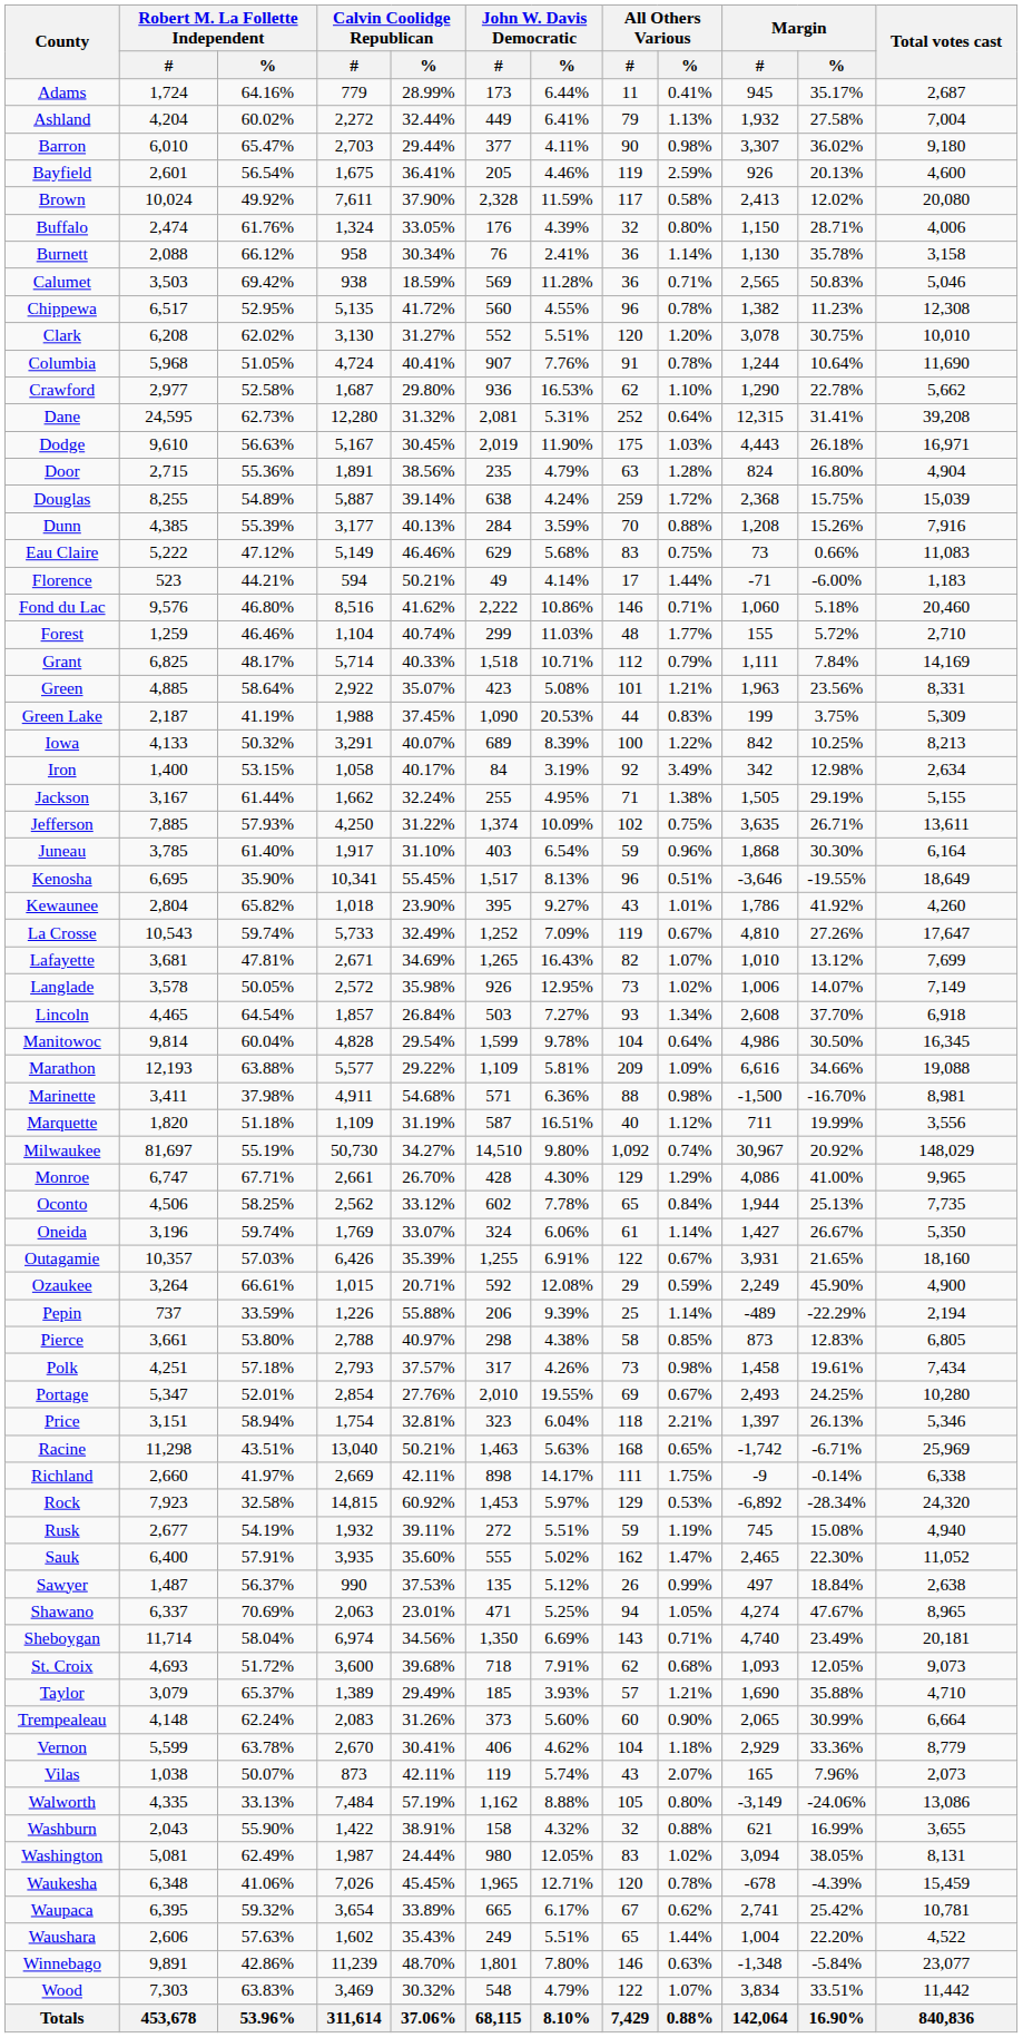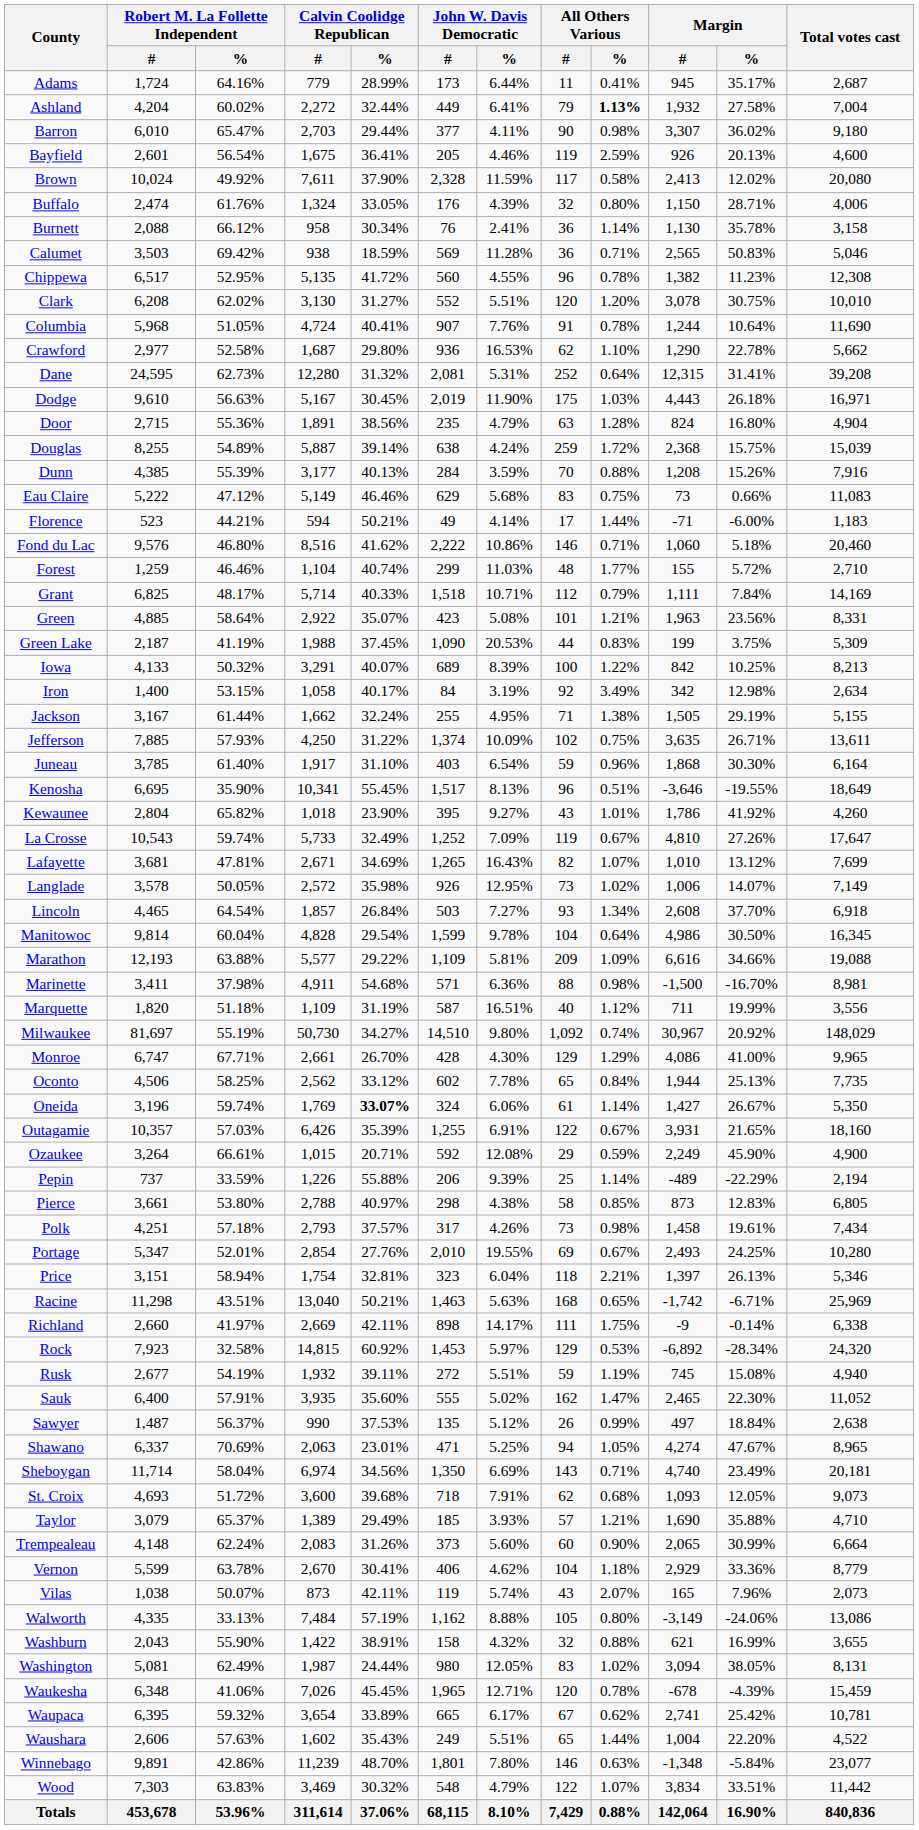Ashland | All Others Various / %: normal -> bold
Oneida | Calvin Coolidge Republican / %: normal -> bold
